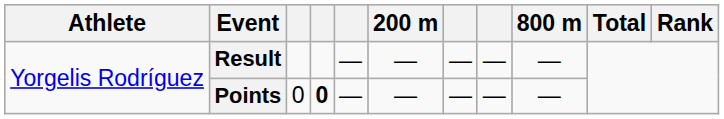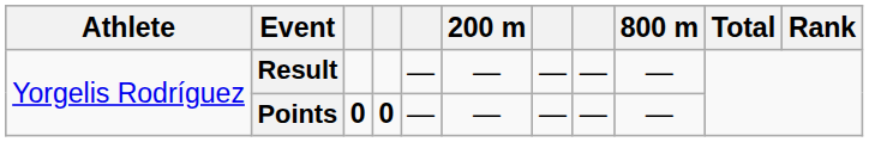Points | column 3: normal -> bold
